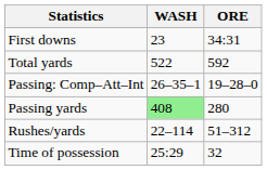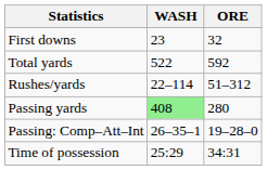First downs | ORE: 34:31 -> 32
rows swapped: Rushes/yards <-> Passing: Comp–Att–Int
Time of possession | ORE: 32 -> 34:31
